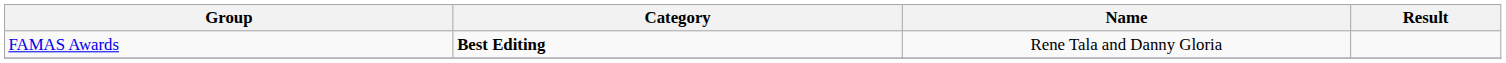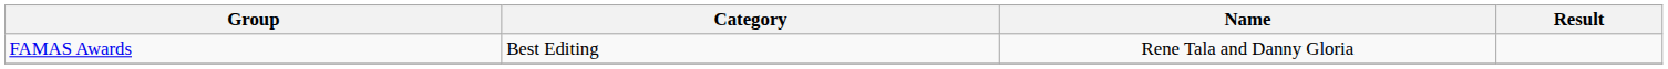FAMAS Awards | Category: bold -> normal
